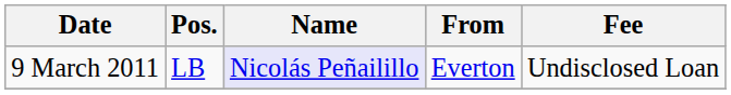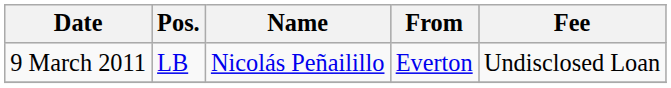9 March 2011 | Name: lavender background -> no background
